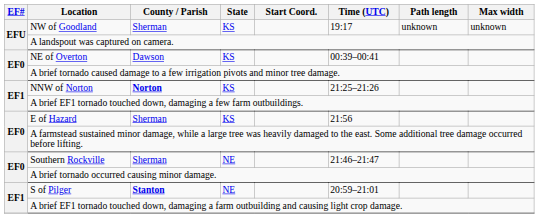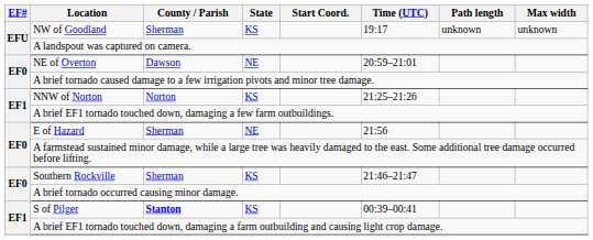NE of Overton | State: KS -> NE
NE of Overton | Time (UTC): 00:39–00:41 -> 20:59–21:01
NNW of Norton | County / Parish: bold -> normal
E of Hazard | State: KS -> NE
Southern Rockville | State: NE -> KS
S of Pilger | State: NE -> KS
S of Pilger | Time (UTC): 20:59–21:01 -> 00:39–00:41
